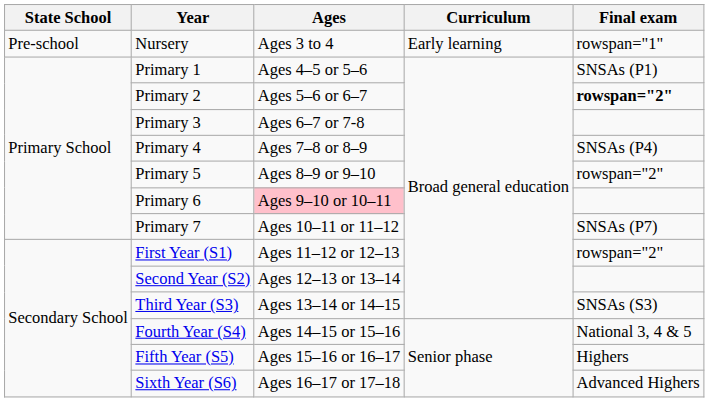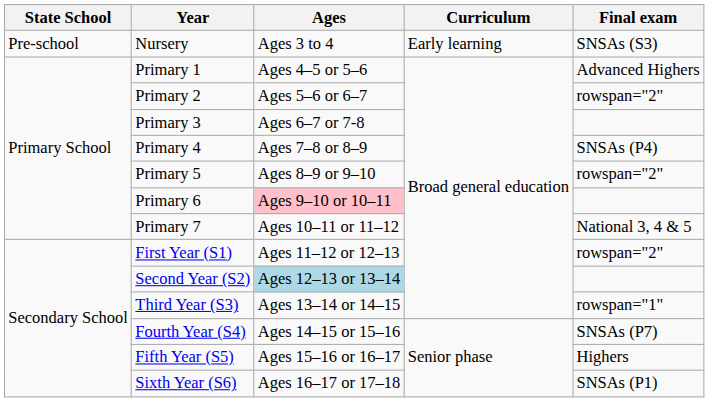Nursery | Final exam: rowspan="1" -> SNSAs (S3)
Primary 1 | Final exam: SNSAs (P1) -> Advanced Highers
Primary 2 | Final exam: bold -> normal
Primary 7 | Final exam: SNSAs (P7) -> National 3, 4 & 5
Second Year (S2) | Ages: no background -> lightblue background
Third Year (S3) | Final exam: SNSAs (S3) -> rowspan="1"
Fourth Year (S4) | Final exam: National 3, 4 & 5 -> SNSAs (P7)
Sixth Year (S6) | Final exam: Advanced Highers -> SNSAs (P1)
